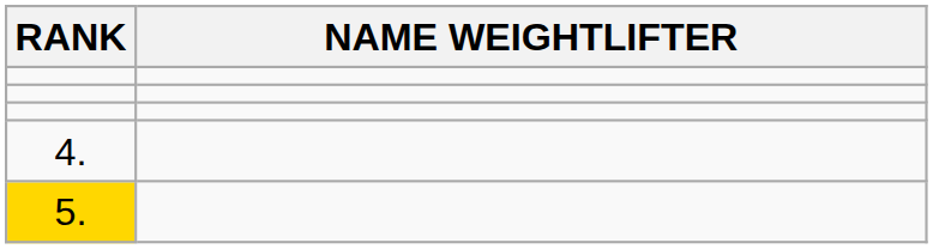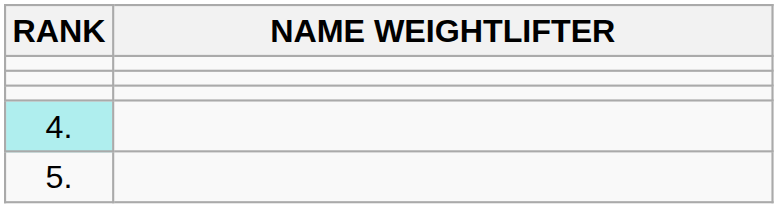row 5 | RANK: no background -> paleturquoise background
row 6 | RANK: gold background -> no background
